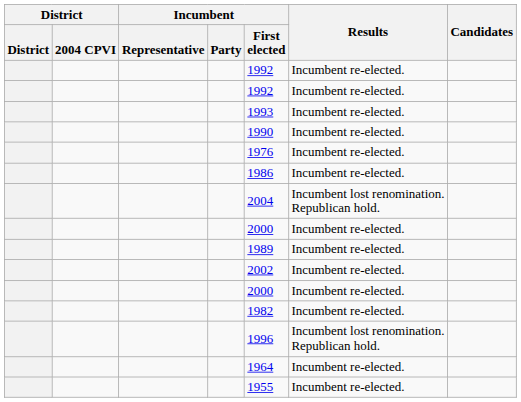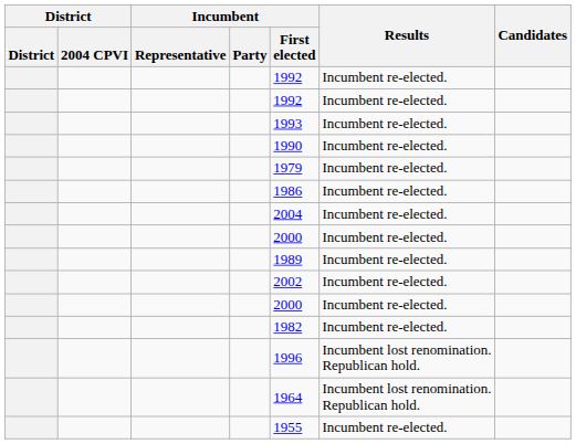row 7 | Incumbent / First elected: 1976 -> 1979
row 9 | Results: Incumbent lost renomination. Republican hold. -> Incumbent re-elected.
row 16 | Results: Incumbent re-elected. -> Incumbent lost renomination. Republican hold.
